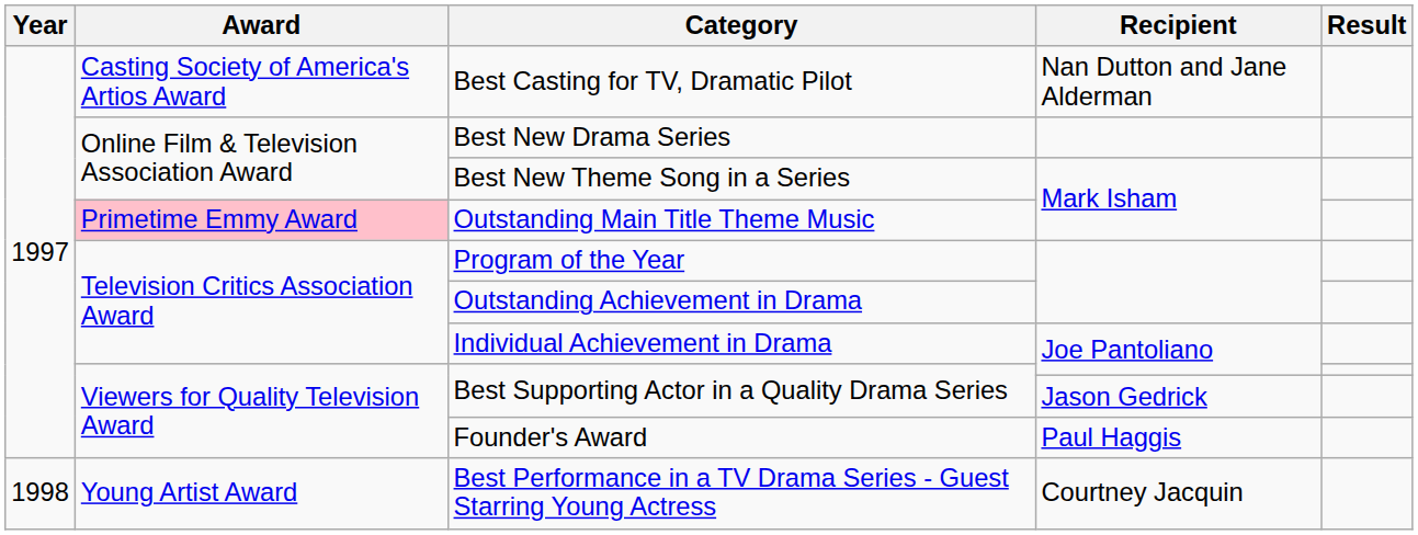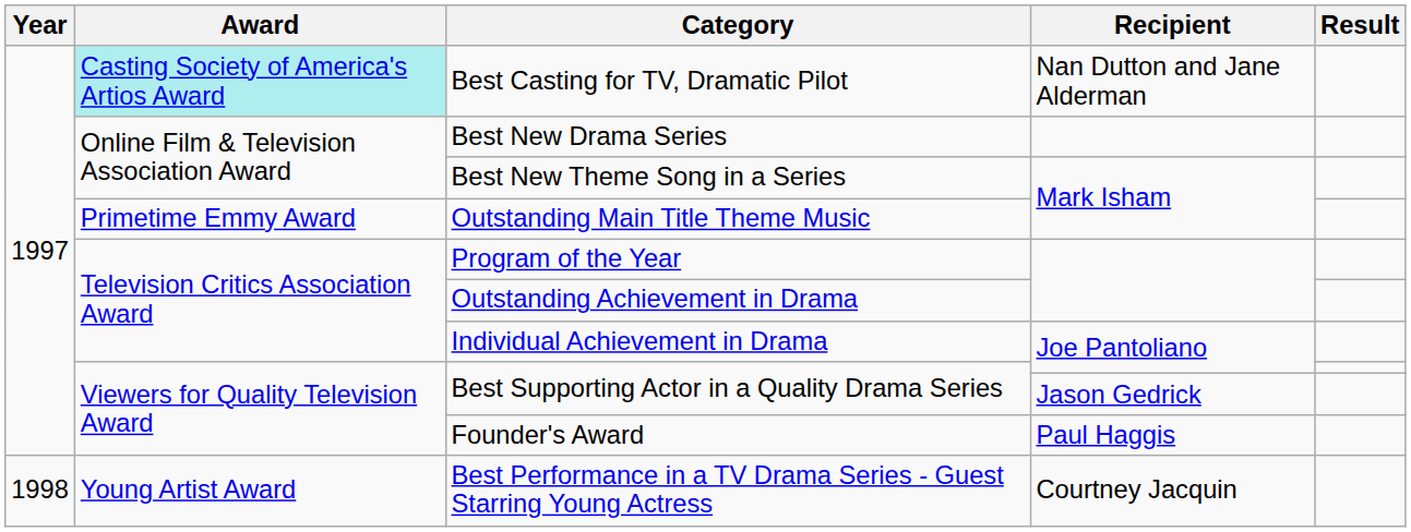Best Casting for TV, Dramatic Pilot | Award: no background -> paleturquoise background
Outstanding Main Title Theme Music | Award: pink background -> no background
